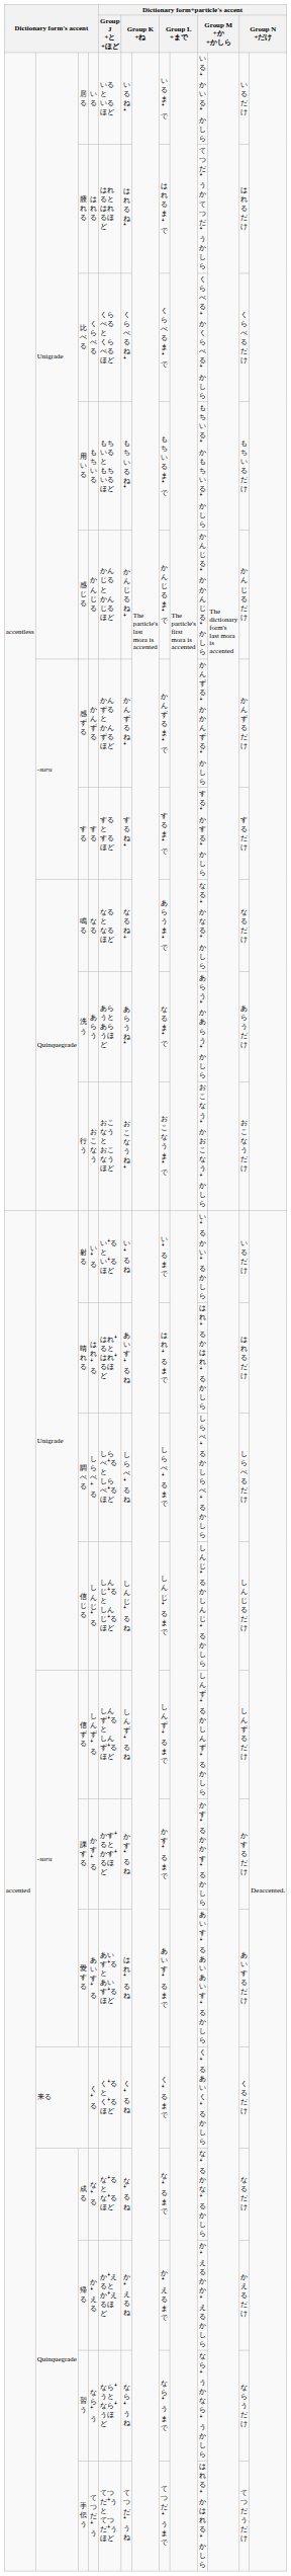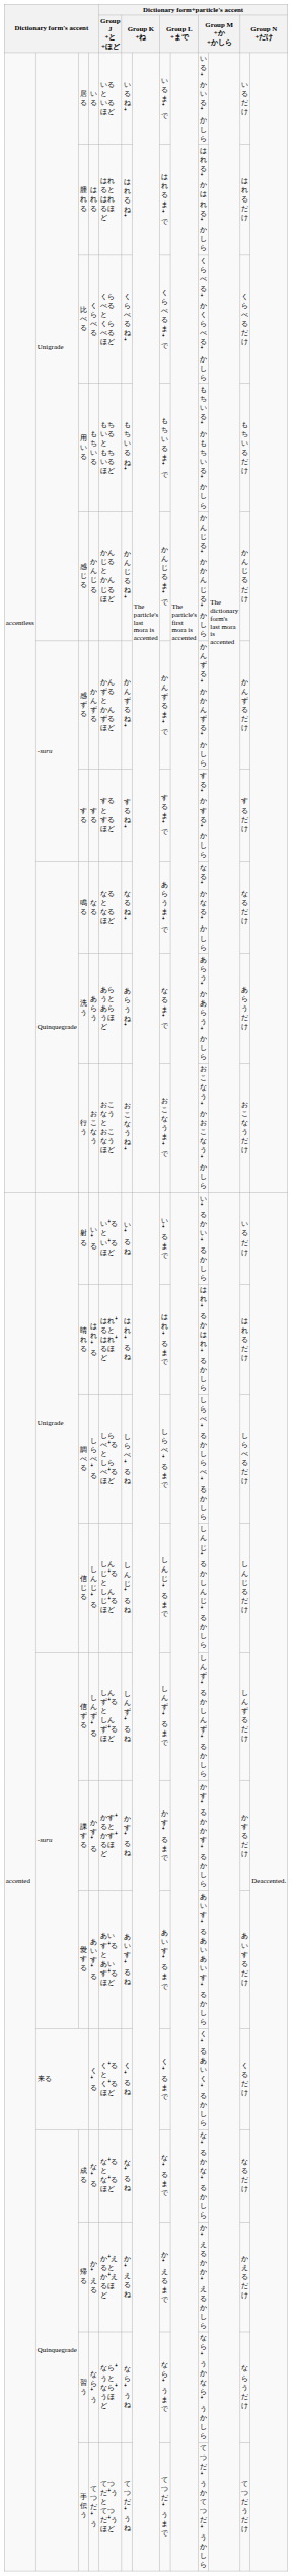腫れる | column 10: てつだꜜうか てつだꜜうかしら -> はれるꜜか はれるꜜかしら
晴れる | column 6: あいすꜜるね -> はれꜜるね
愛する | column 6: はれꜜるね -> あいすꜜるね
手伝う | column 10: はれるꜜか はれるꜜかしら -> てつだꜜうか てつだꜜうかしら
